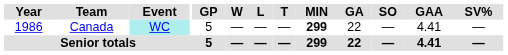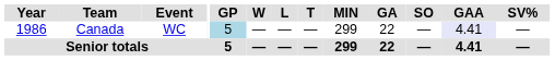Canada | Event: paleturquoise background -> no background
Canada | GP: no background -> lightblue background
Canada | MIN: bold -> normal
Canada | GAA: no background -> lavender background
